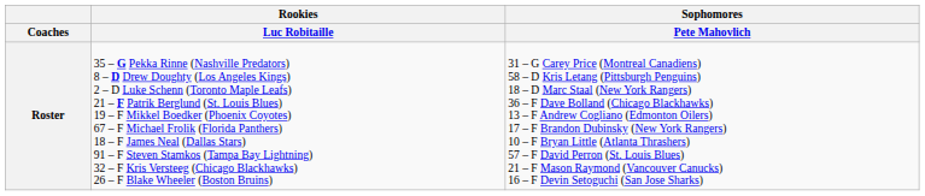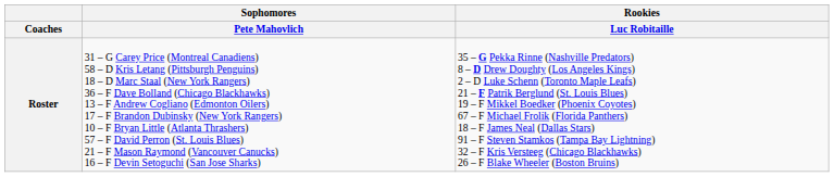columns swapped: Rookies / Luc Robitaille <-> Sophomores / Pete Mahovlich
